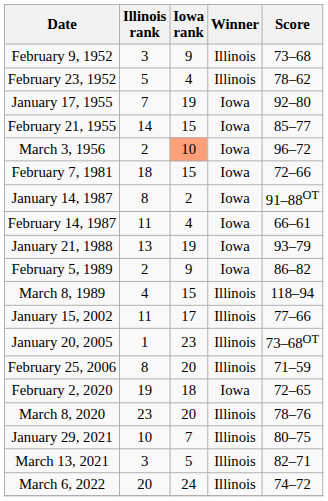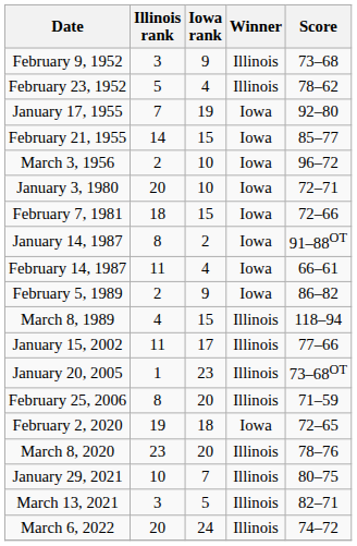March 3, 1956 | Iowa rank: lightsalmon background -> no background
+ row: January 3, 1980 | 20 | 10 | Iowa | 72–71
- row: January 21, 1988 | 13 | 19 | Iowa | 93–79
